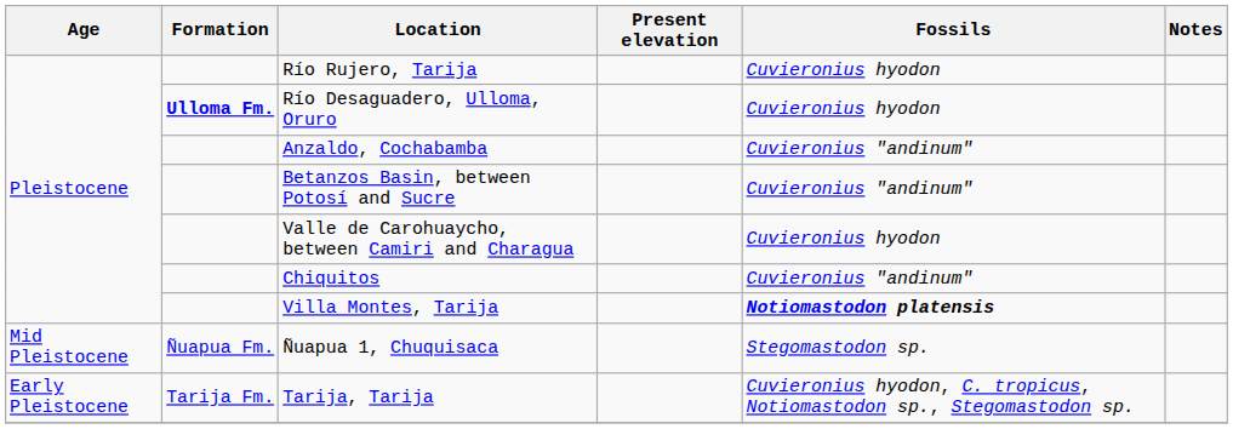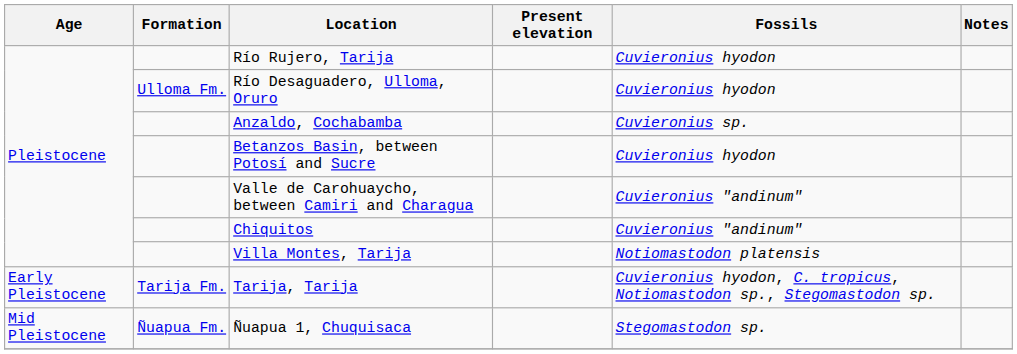Río Desaguadero, Ulloma, Oruro | Formation: bold -> normal
Anzaldo, Cochabamba | Fossils: Cuvieronius "andinum" -> Cuvieronius sp.
Betanzos Basin, between Potosí and Sucre | Fossils: Cuvieronius "andinum" -> Cuvieronius hyodon
Valle de Carohuaycho, between Camiri and Charagua | Fossils: Cuvieronius hyodon -> Cuvieronius "andinum"
Villa Montes, Tarija | Fossils: bold -> normal
rows swapped: Ñuapua 1, Chuquisaca <-> Tarija, Tarija
